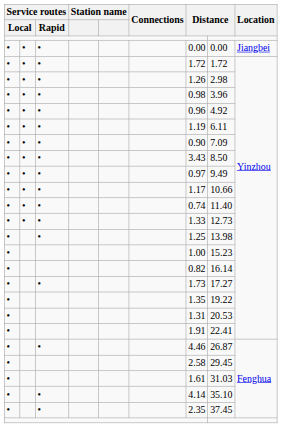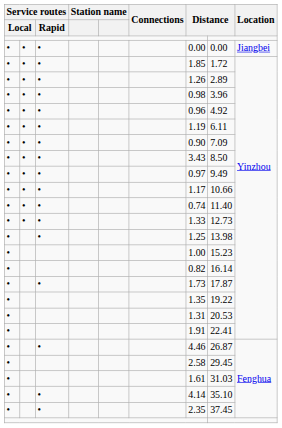row 5 | column 7: 1.72 -> 1.85
row 6 | column 8: 2.98 -> 2.89
row 19 | column 8: 17.27 -> 17.87
